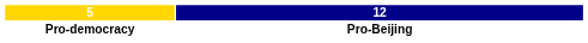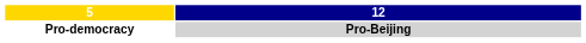Pro-democracy | 12: no background -> lightgrey background
